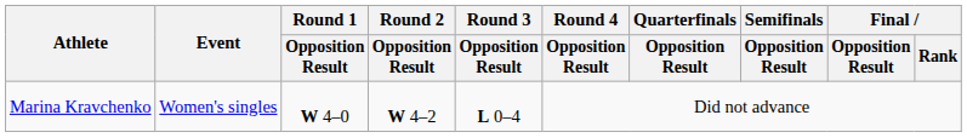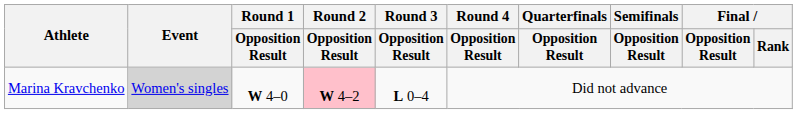Marina Kravchenko | Event: no background -> lightgrey background
Marina Kravchenko | Round 2 / Opposition Result: no background -> pink background
